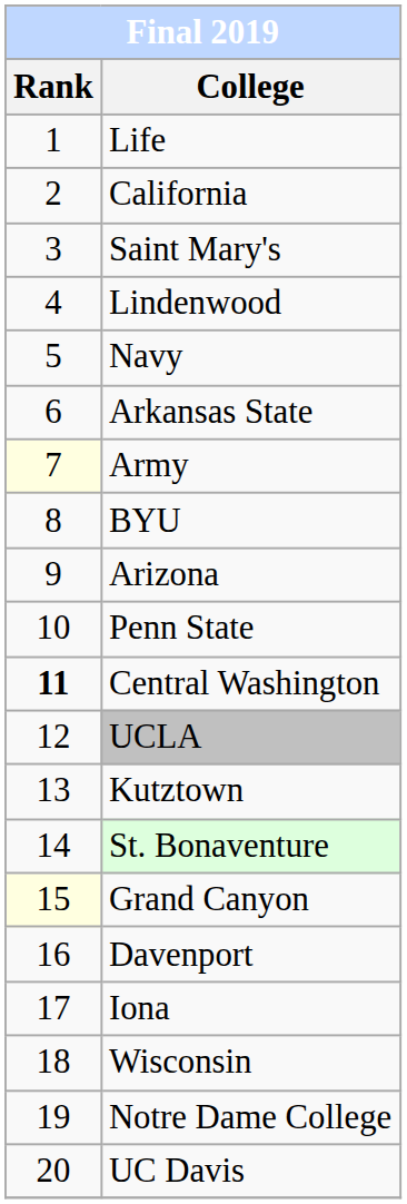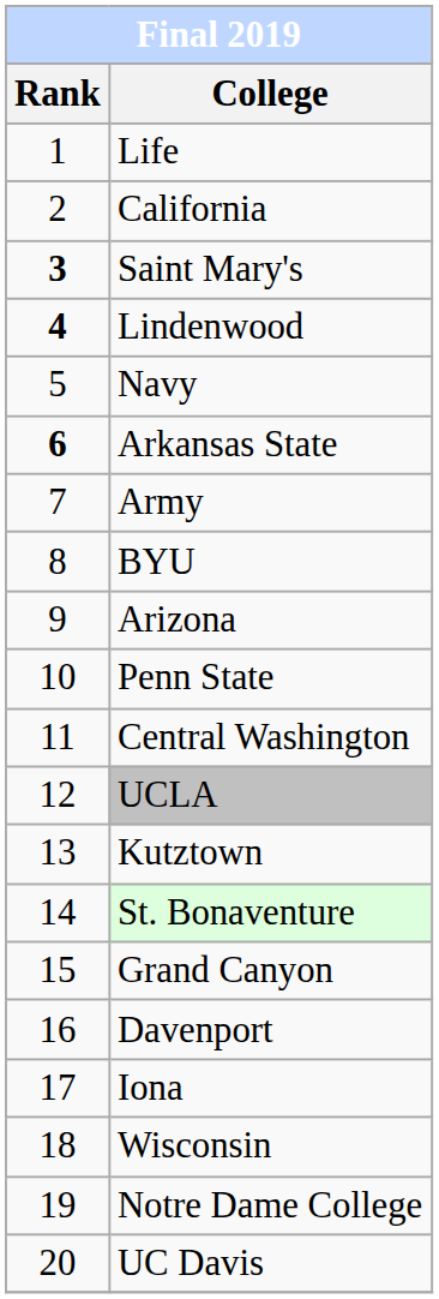Saint Mary's | Rank: normal -> bold
Lindenwood | Rank: normal -> bold
Arkansas State | Rank: normal -> bold
Army | Rank: lightyellow background -> no background
Central Washington | Rank: bold -> normal
Grand Canyon | Rank: lightyellow background -> no background
